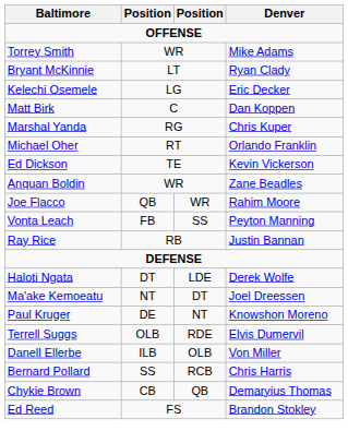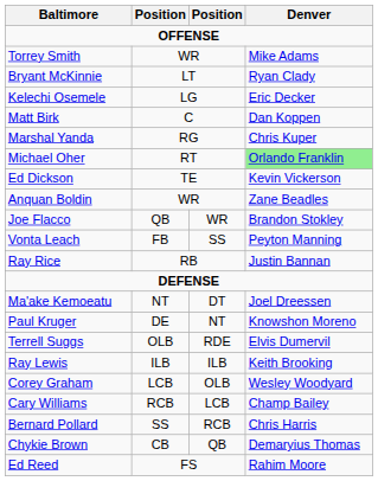Michael Oher | Denver: no background -> lightgreen background
Joe Flacco | Denver: Rahim Moore -> Brandon Stokley
- row: Haloti Ngata | DT | LDE | Derek Wolfe
- row: Danell Ellerbe | ILB | OLB | Von Miller
+ row: Ray Lewis | ILB | ILB | Keith Brooking
+ row: Corey Graham | LCB | OLB | Wesley Woodyard
+ row: Cary Williams | RCB | LCB | Champ Bailey
Ed Reed | Denver: Brandon Stokley -> Rahim Moore
